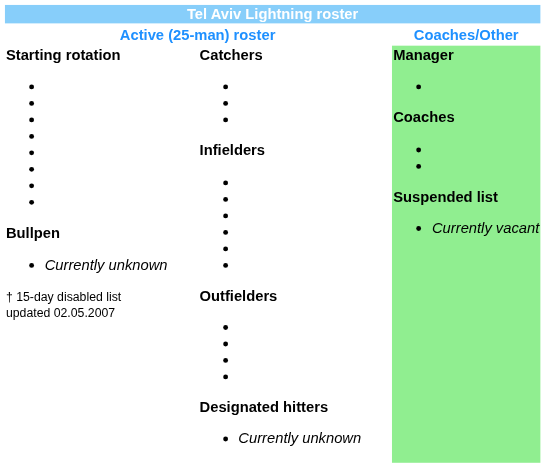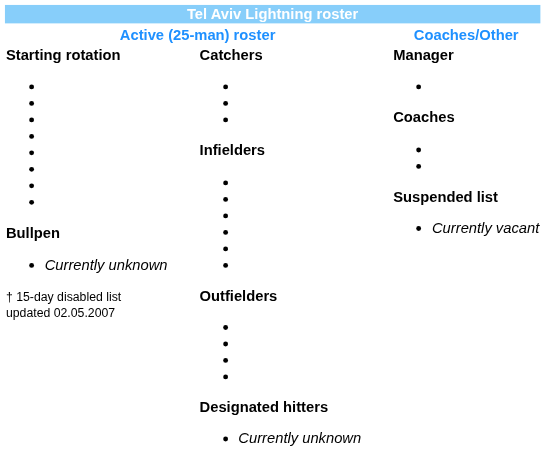row 3 | Coaches/Other: lightgreen background -> no background
